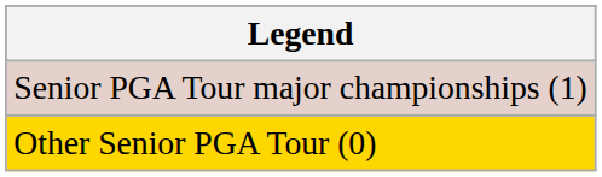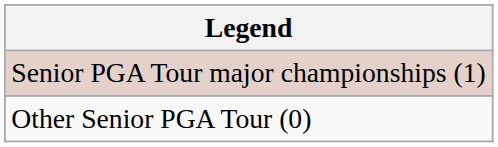row 3 | column 1: gold background -> no background
